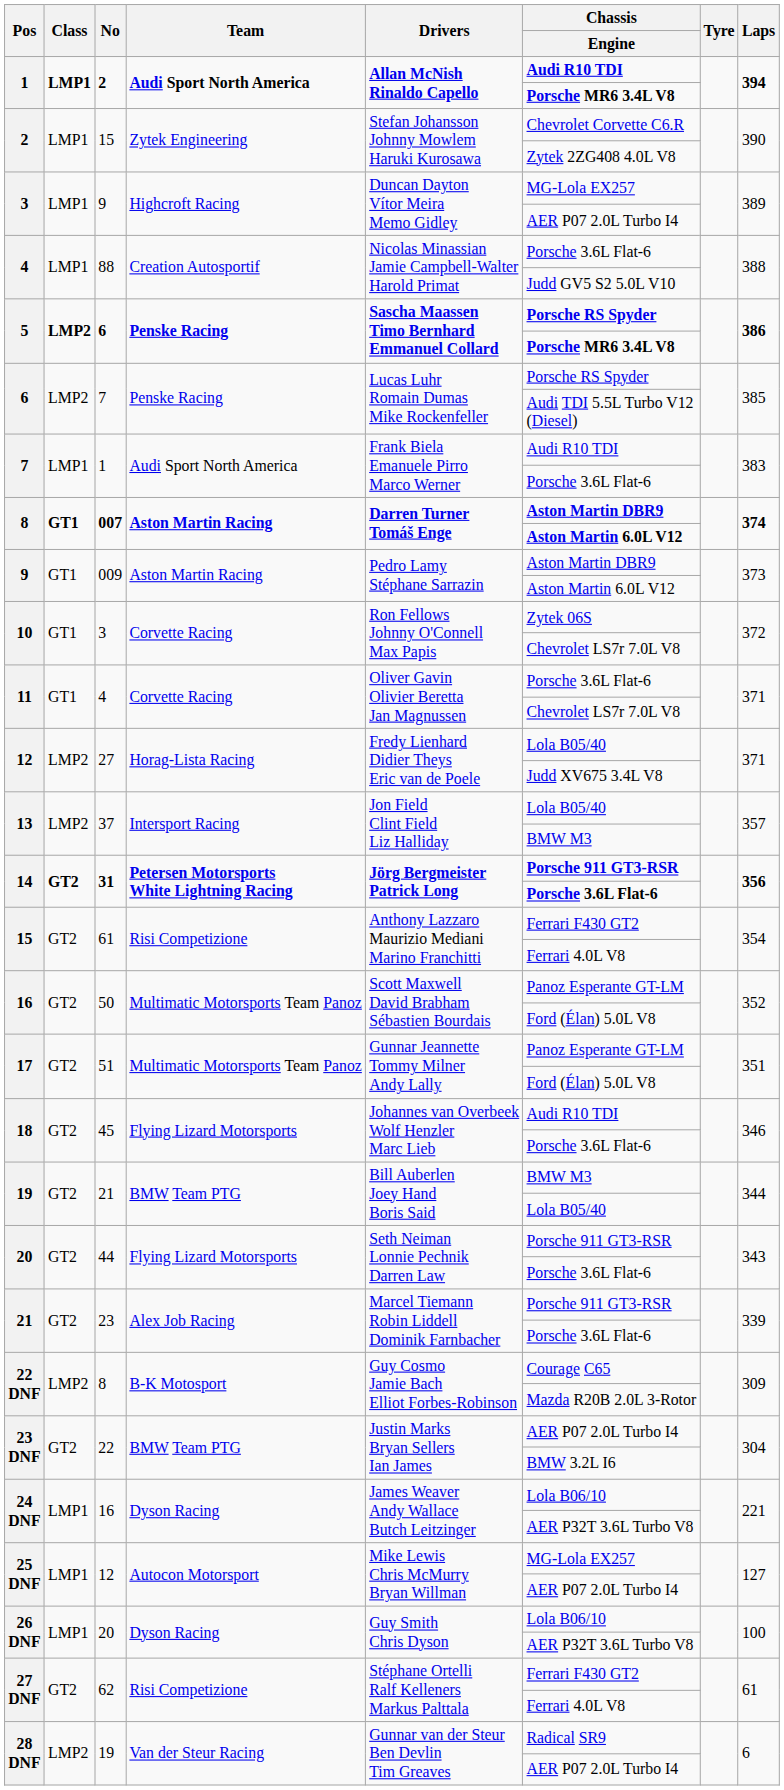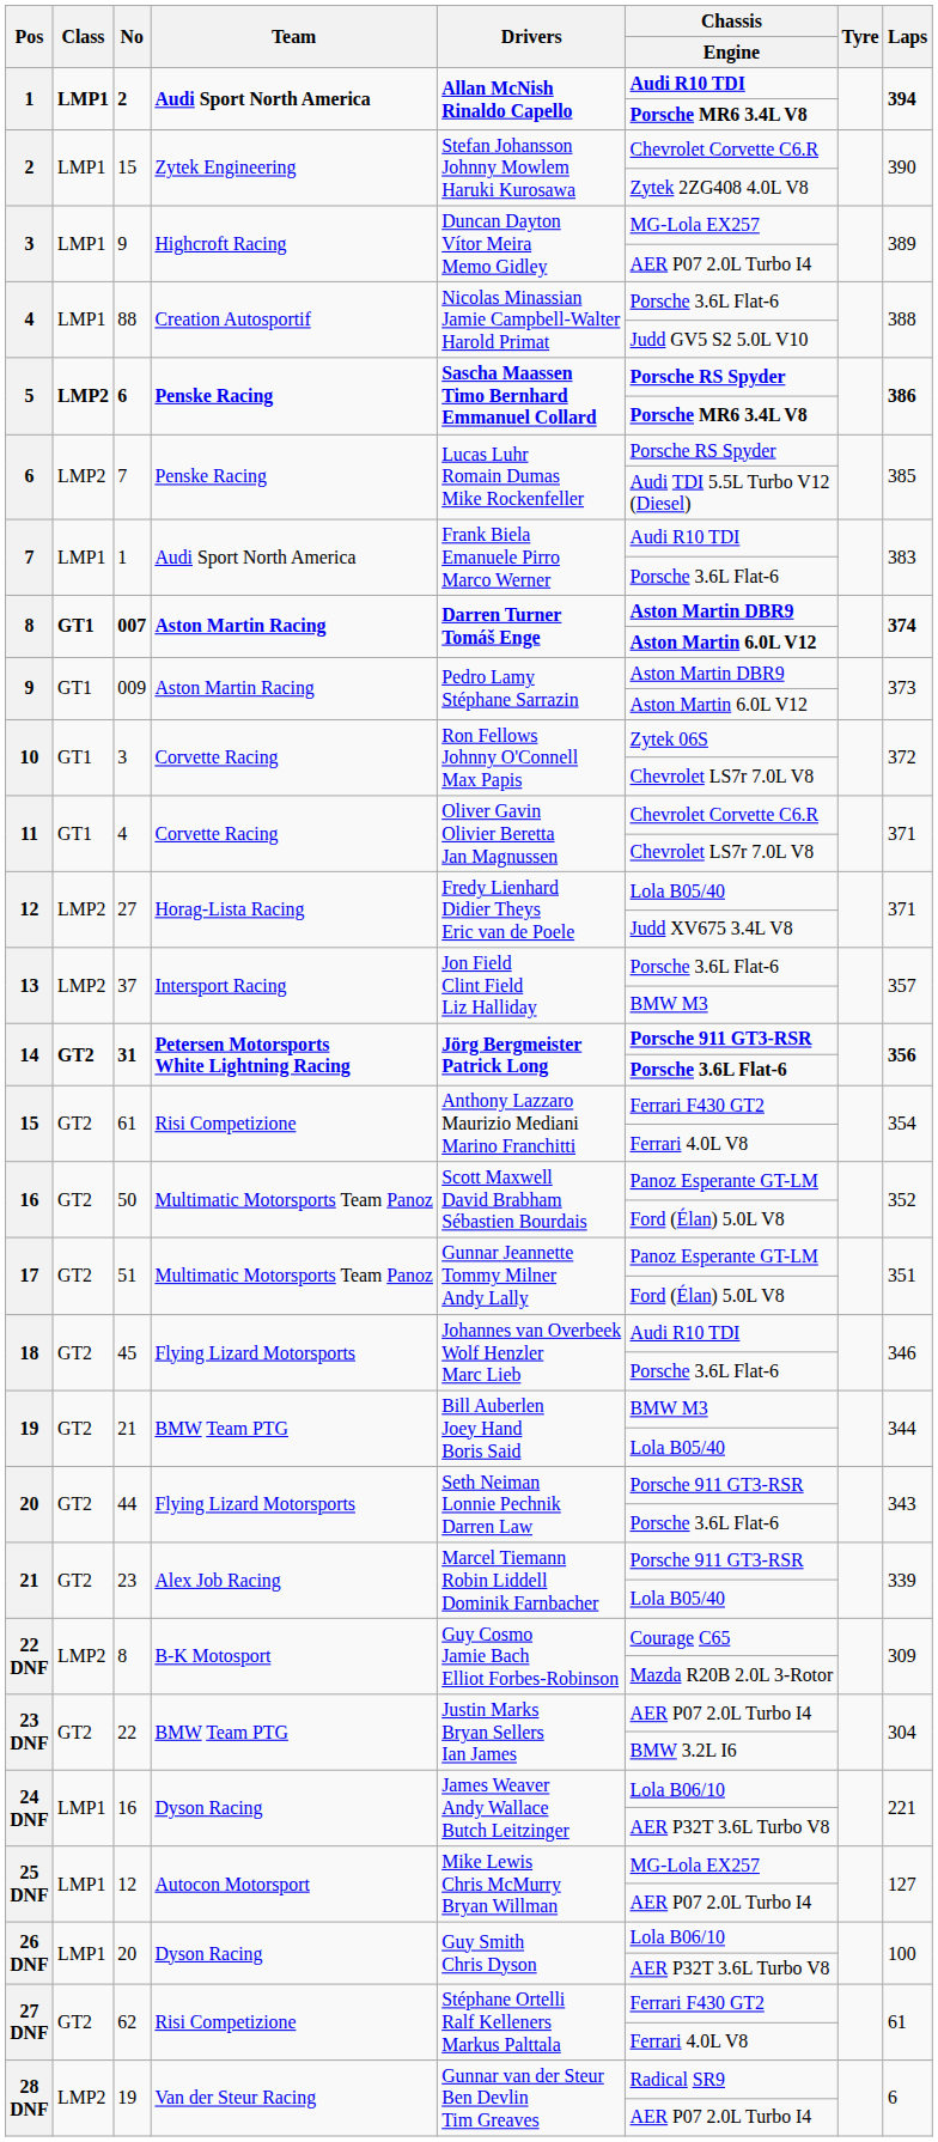row 23 | Chassis / Engine: Porsche 3.6L Flat-6 -> Chevrolet Corvette C6.R
row 27 | Chassis / Engine: Lola B05/40 -> Porsche 3.6L Flat-6
row 44 | Chassis / Engine: Porsche 3.6L Flat-6 -> Lola B05/40
